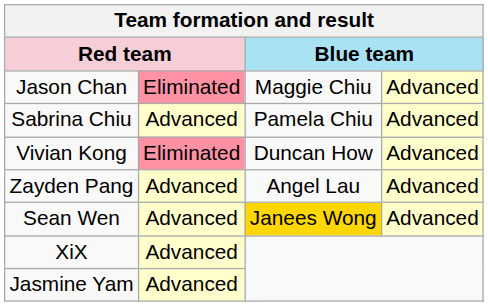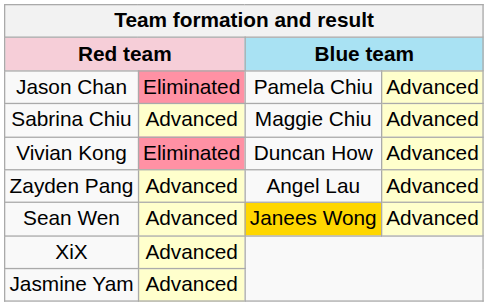Jason Chan | column 3: Maggie Chiu -> Pamela Chiu
Sabrina Chiu | column 3: Pamela Chiu -> Maggie Chiu
